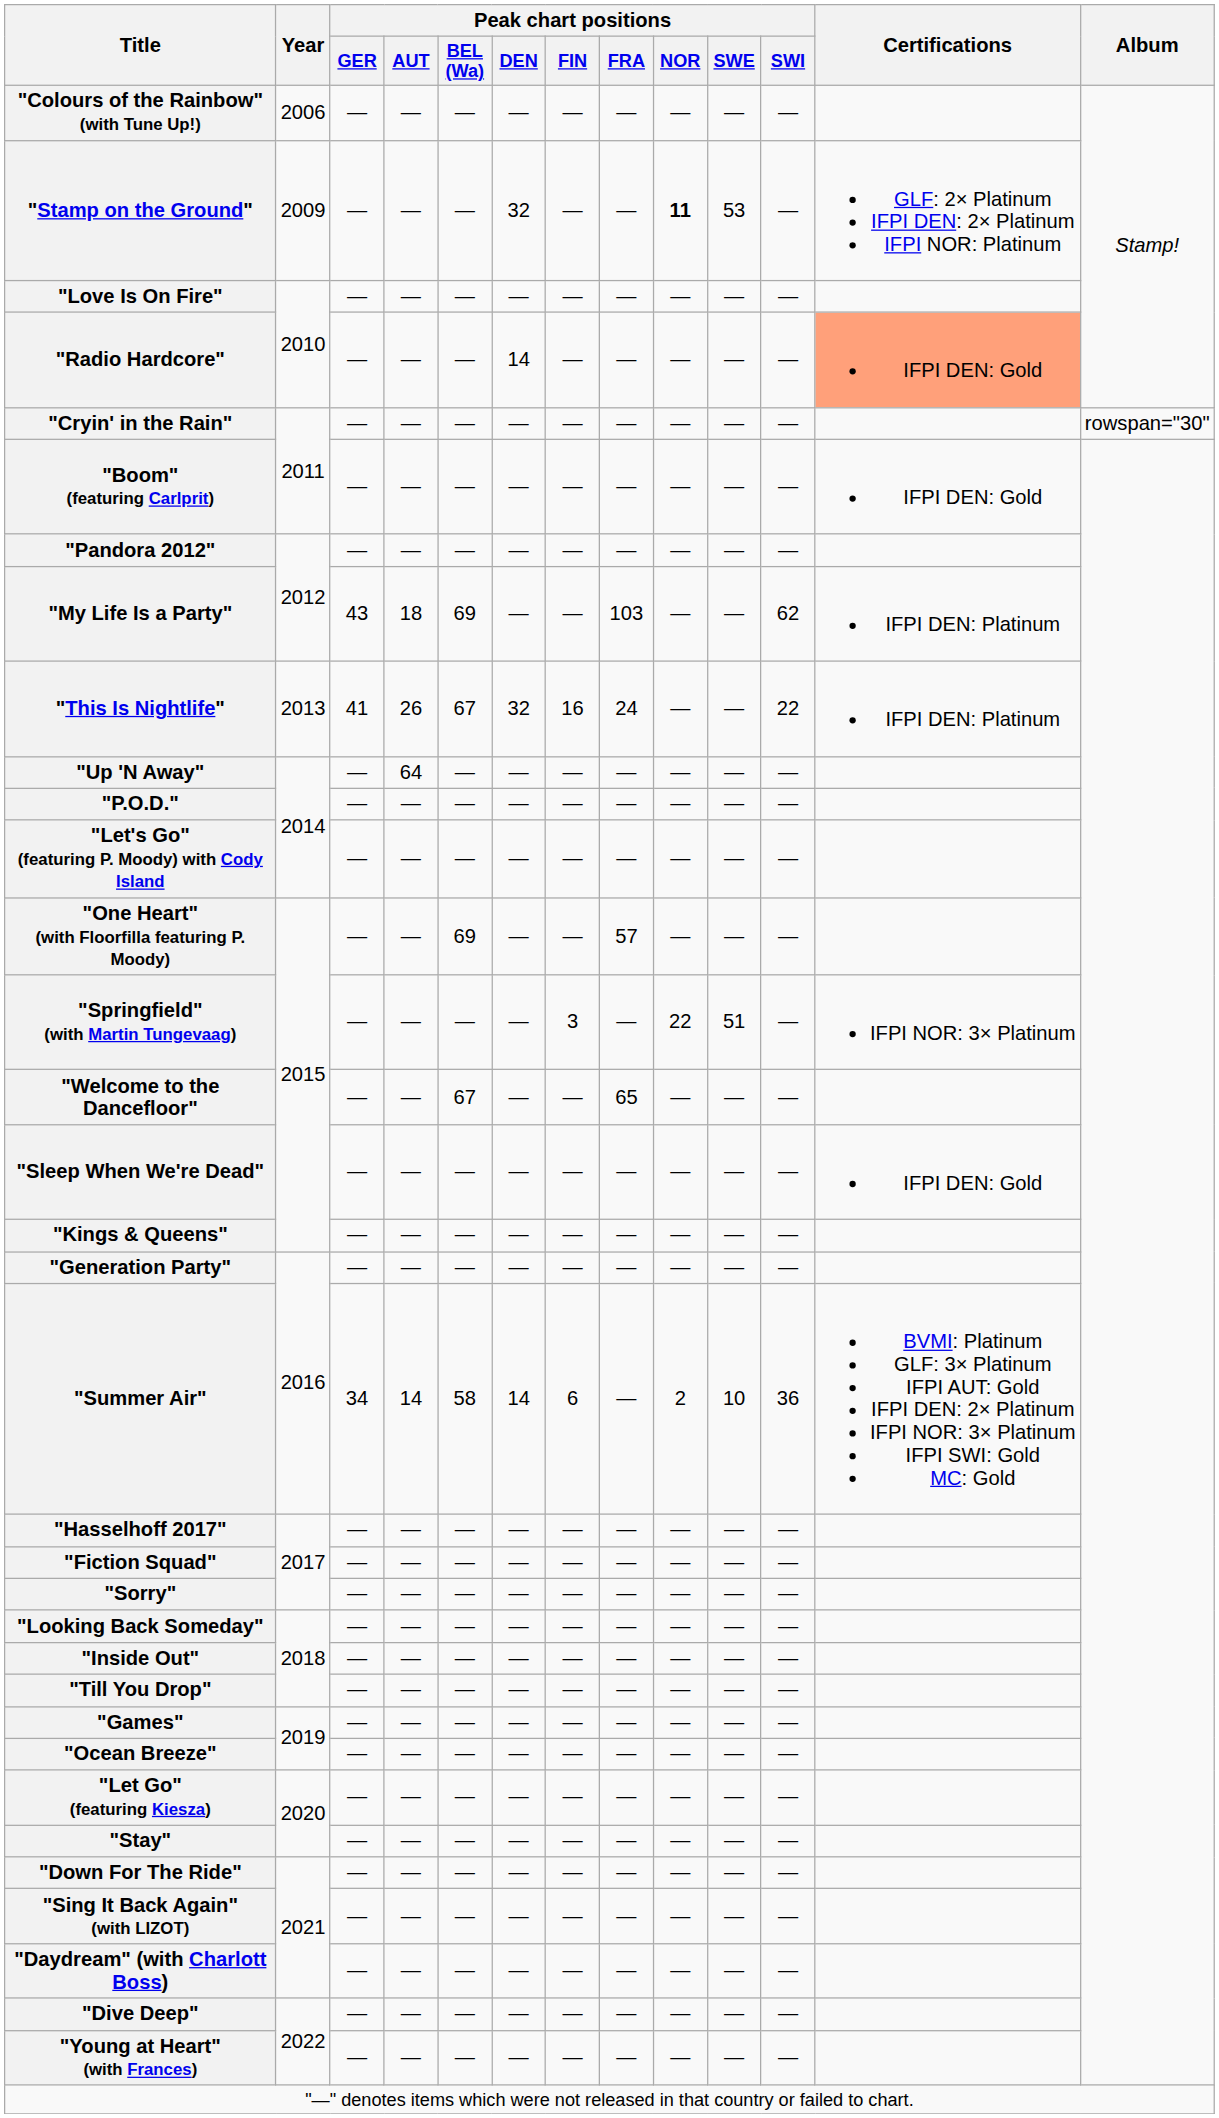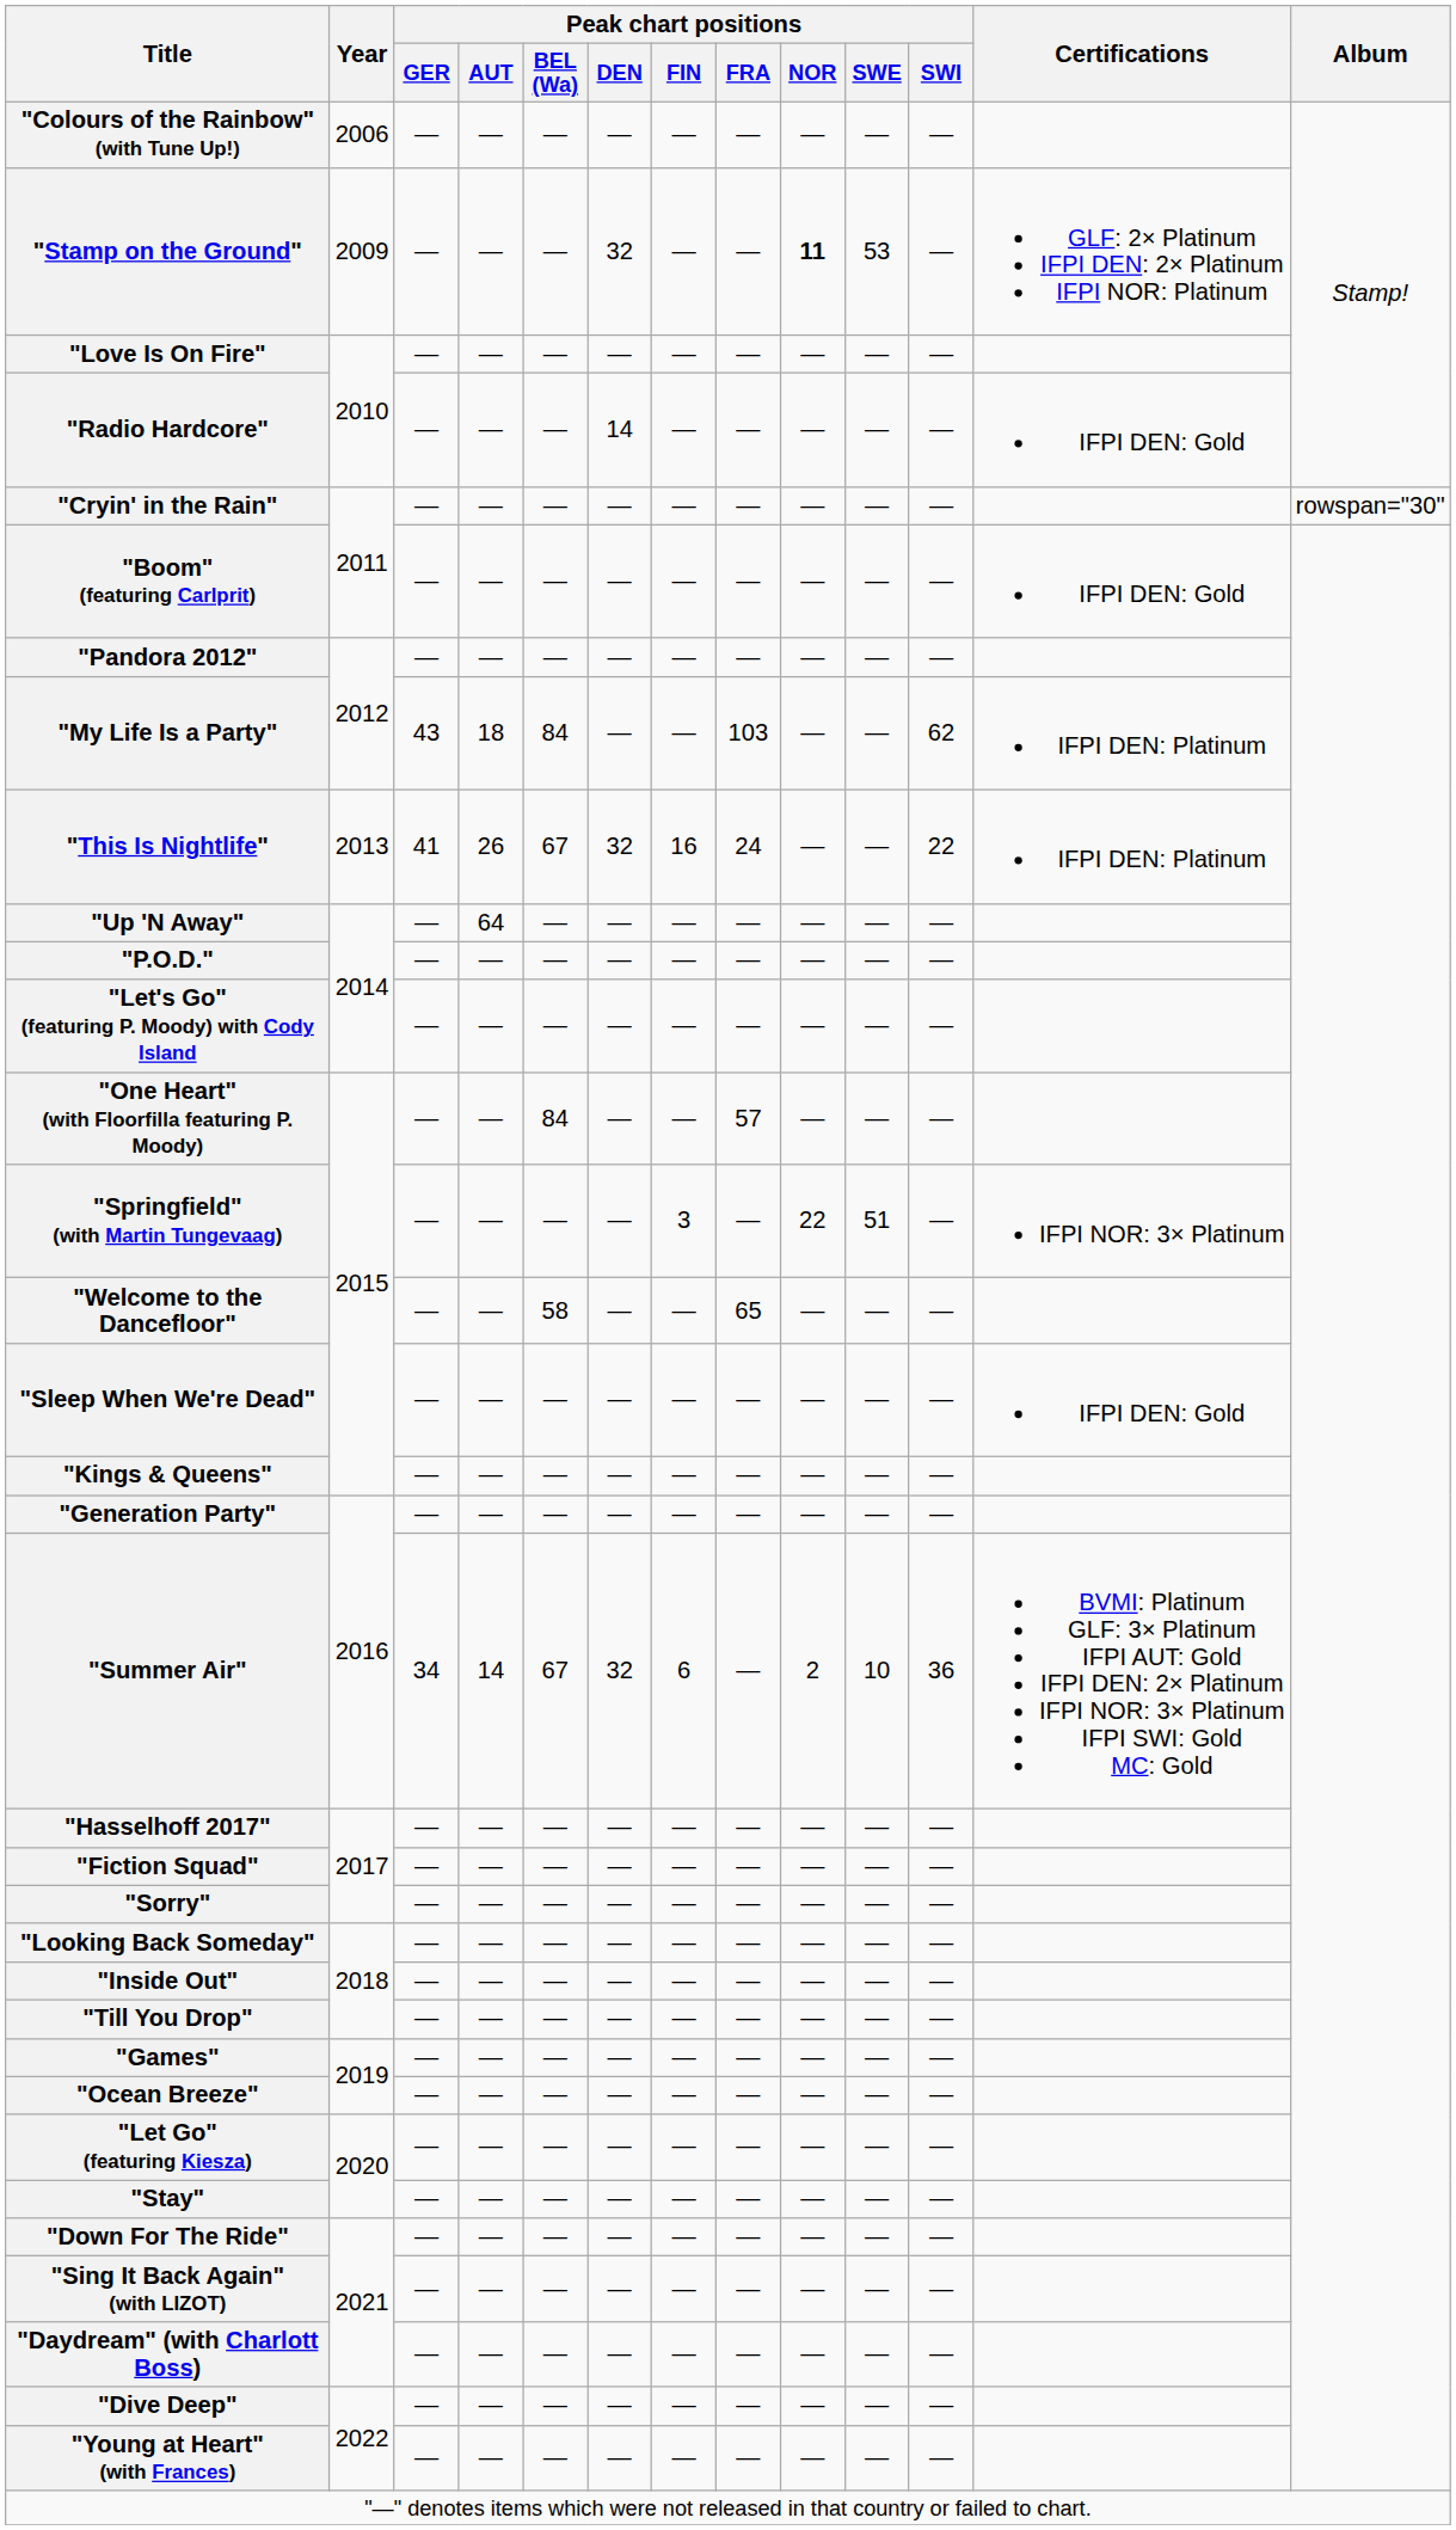"Radio Hardcore" | Certifications: lightsalmon background -> no background
"My Life Is a Party" | Peak chart positions / BEL (Wa): 69 -> 84
"One Heart" (with Floorfilla featuring P. Moody) | Peak chart positions / BEL (Wa): 69 -> 84
"Welcome to the Dancefloor" | Peak chart positions / BEL (Wa): 67 -> 58
"Summer Air" | Peak chart positions / BEL (Wa): 58 -> 67
"Summer Air" | Peak chart positions / DEN: 14 -> 32
